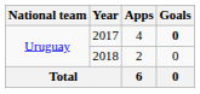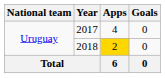2017 | Goals: bold -> normal
2018 | Apps: no background -> gold background
